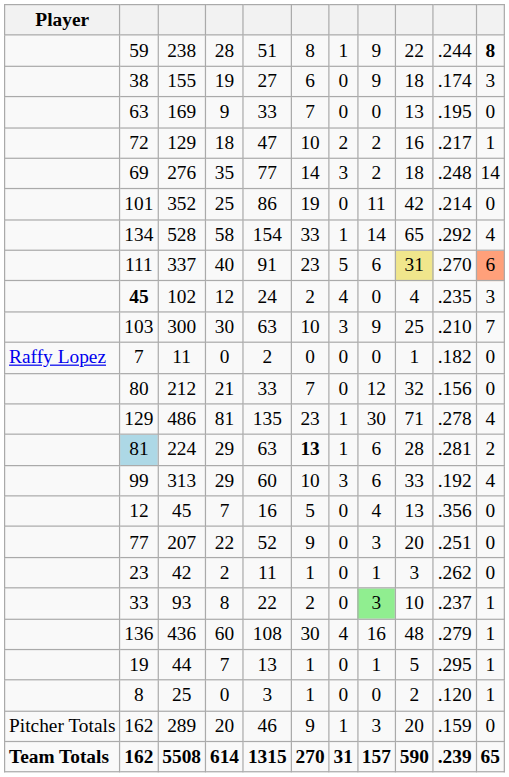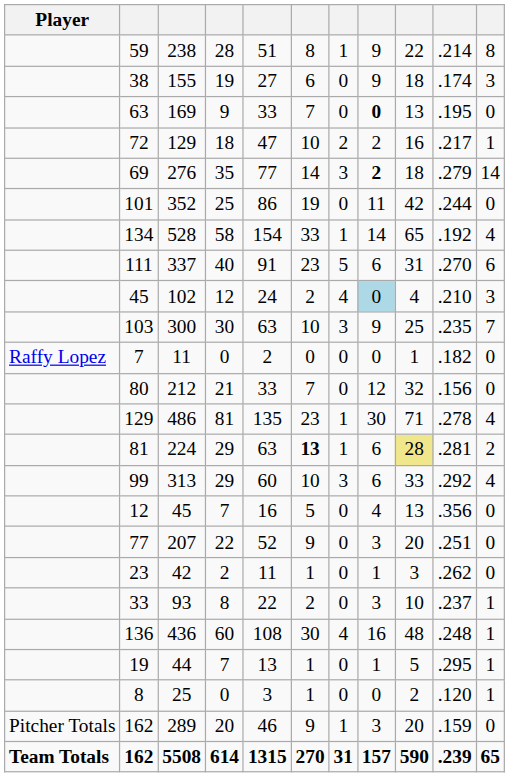238 | column 10: .244 -> .214
238 | column 11: bold -> normal
169 | column 8: normal -> bold
276 | column 8: normal -> bold
276 | column 10: .248 -> .279
352 | column 10: .214 -> .244
528 | column 10: .292 -> .192
337 | column 9: khaki background -> no background
337 | column 11: lightsalmon background -> no background
102 | column 2: bold -> normal
102 | column 8: no background -> lightblue background
102 | column 10: .235 -> .210
300 | column 10: .210 -> .235
224 | column 2: lightblue background -> no background
224 | column 9: no background -> khaki background
313 | column 10: .192 -> .292
93 | column 8: lightgreen background -> no background
436 | column 10: .279 -> .248
